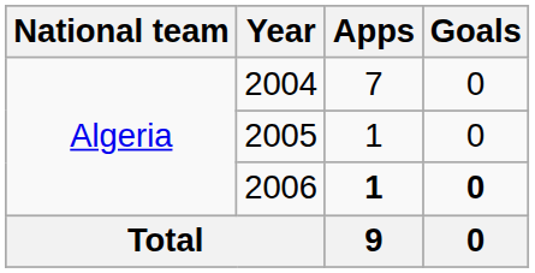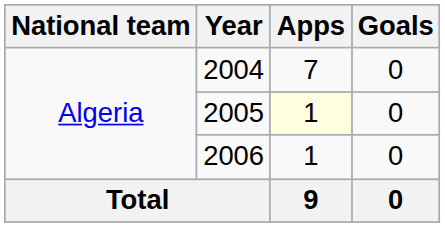2005 | Apps: no background -> lightyellow background
2006 | Apps: bold -> normal
2006 | Goals: bold -> normal
